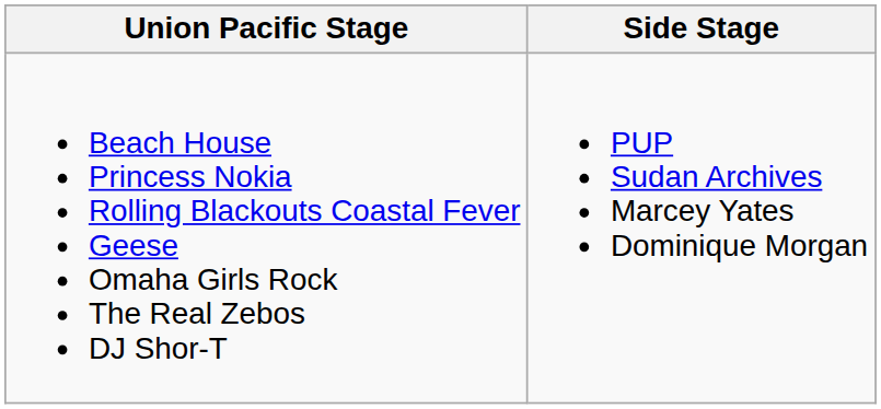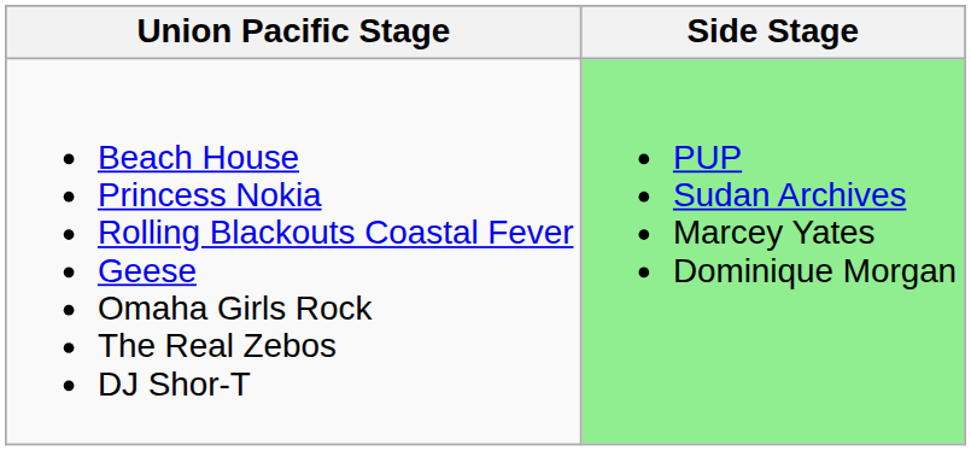row 2 | Side Stage: no background -> lightgreen background
